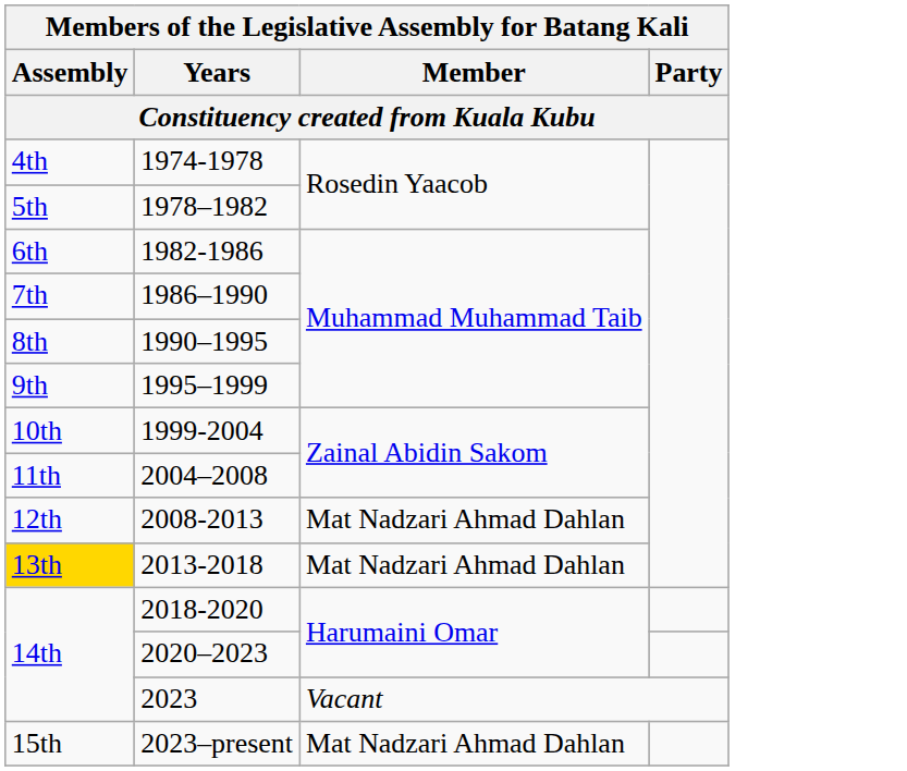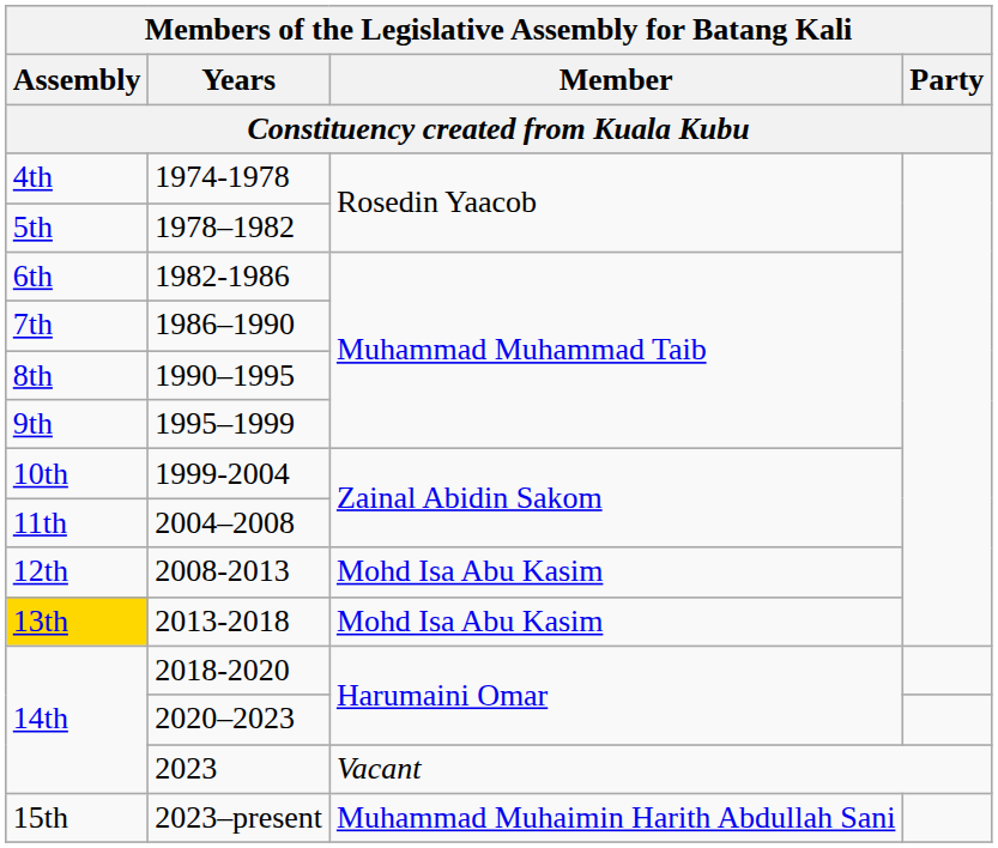2008-2013 | Member: Mat Nadzari Ahmad Dahlan -> Mohd Isa Abu Kasim
2013-2018 | Member: Mat Nadzari Ahmad Dahlan -> Mohd Isa Abu Kasim
2023–present | Member: Mat Nadzari Ahmad Dahlan -> Muhammad Muhaimin Harith Abdullah Sani
